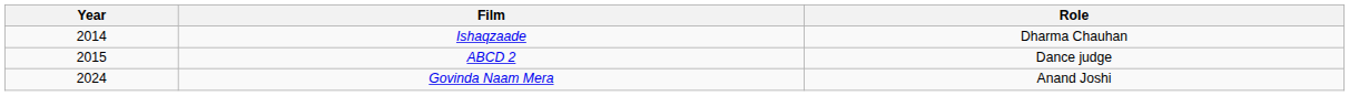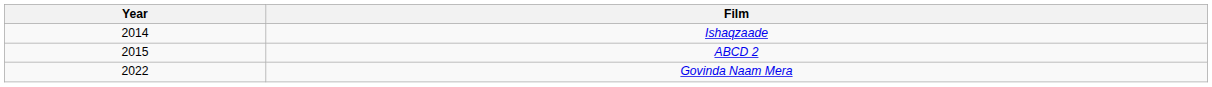- column: Role | Dharma Chauhan | Dance judge | Anand Joshi
Govinda Naam Mera | Year: 2024 -> 2022
